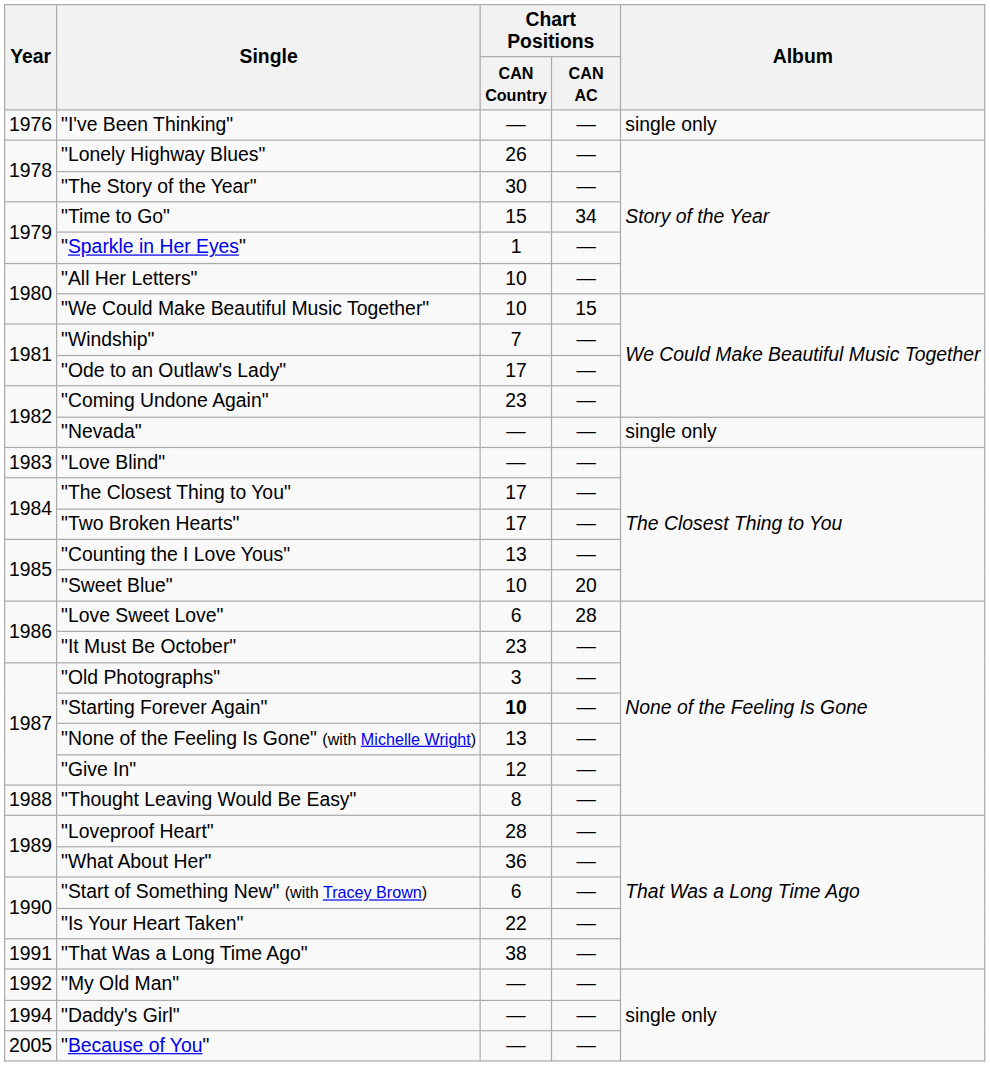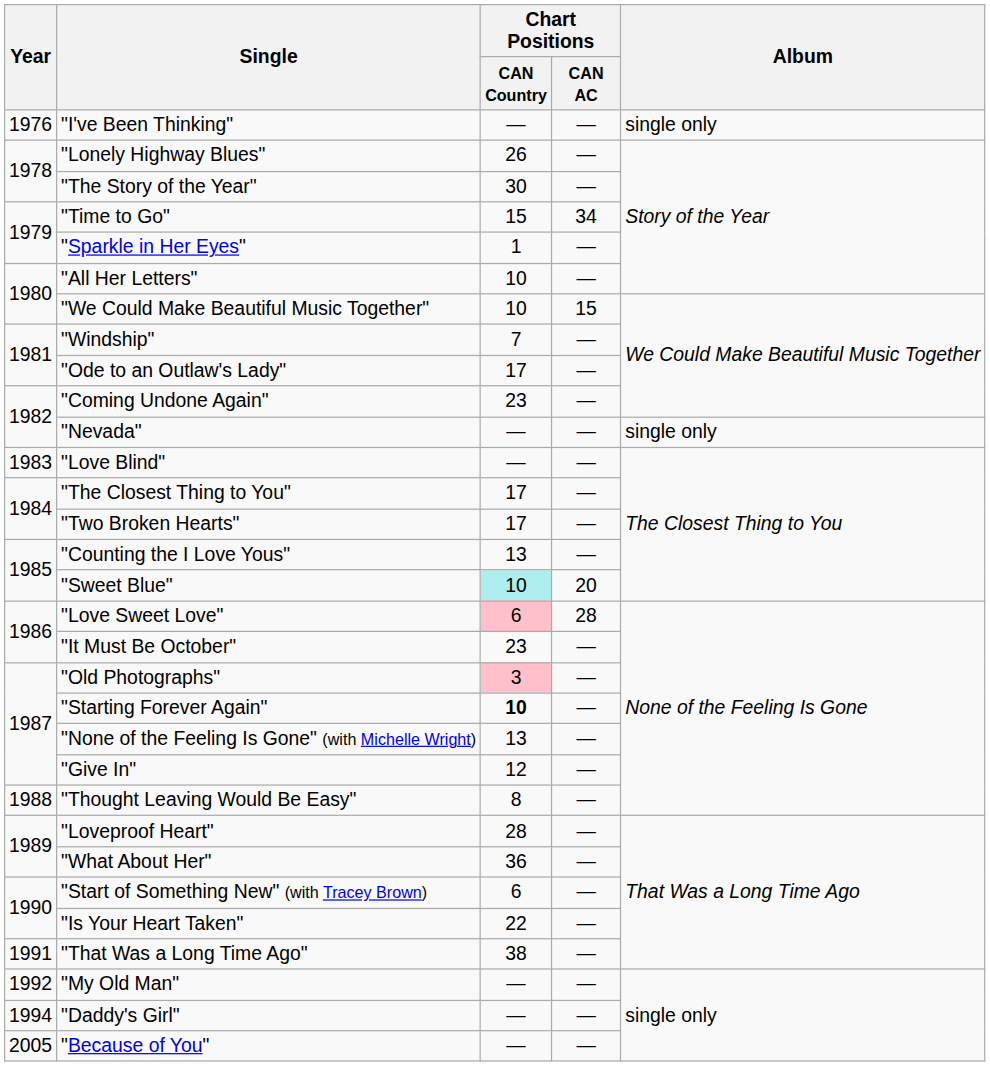"Sweet Blue" | Chart Positions / CAN Country: no background -> paleturquoise background
"Love Sweet Love" | Chart Positions / CAN Country: no background -> pink background
"Old Photographs" | Chart Positions / CAN Country: no background -> pink background
